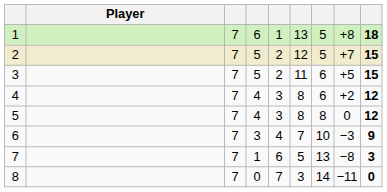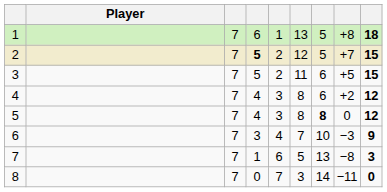row 3 | column 4: normal -> bold
row 6 | column 7: normal -> bold
